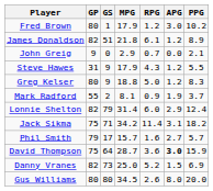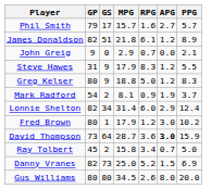rows swapped: Fred Brown <-> Phil Smith
Steve Hawes | RPG: 4.3 -> 8.3
Mark Radford | GP: 55 -> 54
Lonnie Shelton | GS: 79 -> 34
- row: Jack Sikma | 75 | 71 | 34.2 | 11.4 | 3.1 | 18.2
David Thompson | GP: 75 -> 73
+ row: Ray Tolbert | 45 | 2 | 15.8 | 3.4 | 0.7 | 5.0
